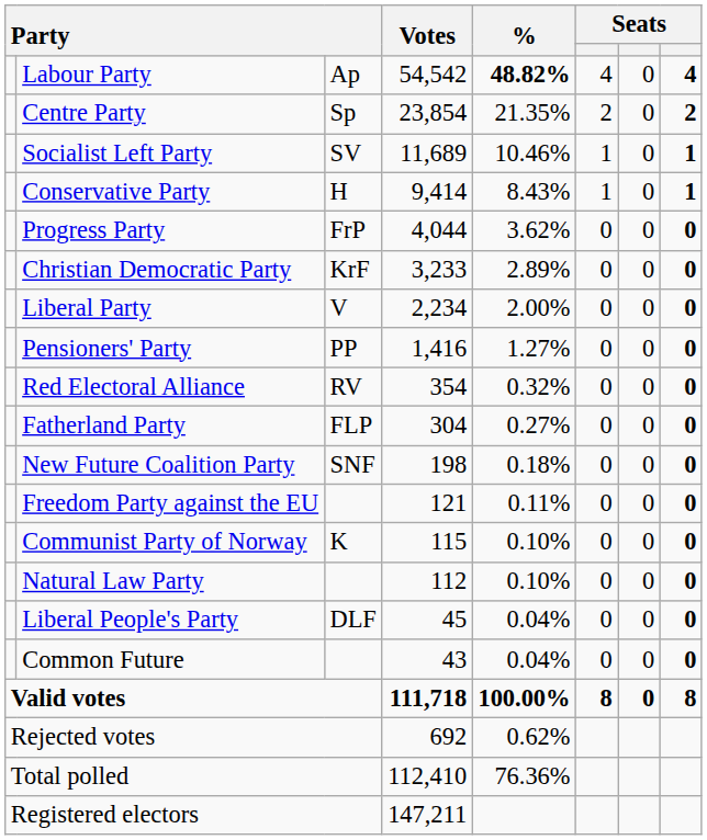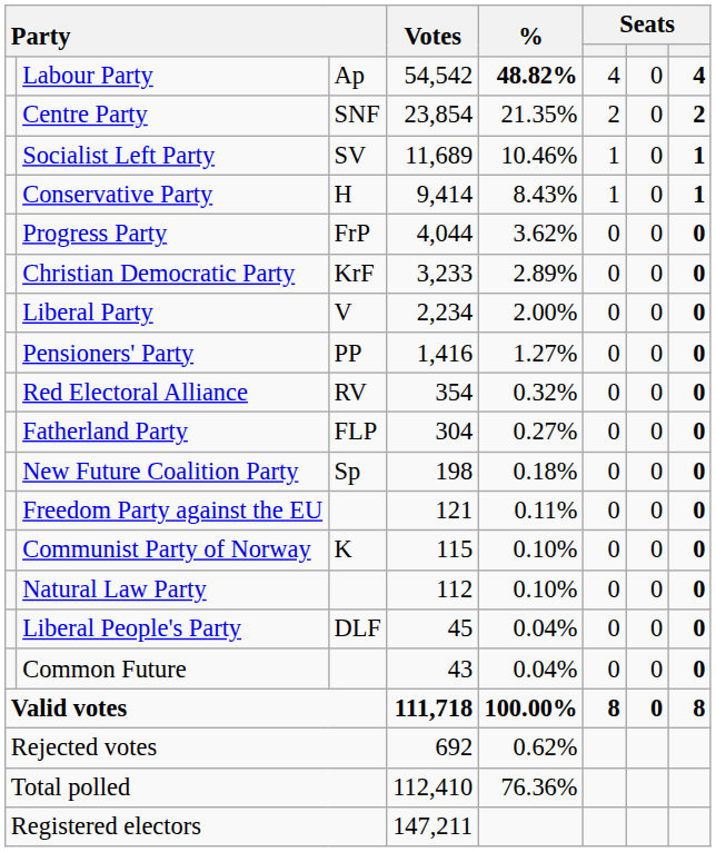Centre Party | column 3: Sp -> SNF
New Future Coalition Party | column 3: SNF -> Sp
